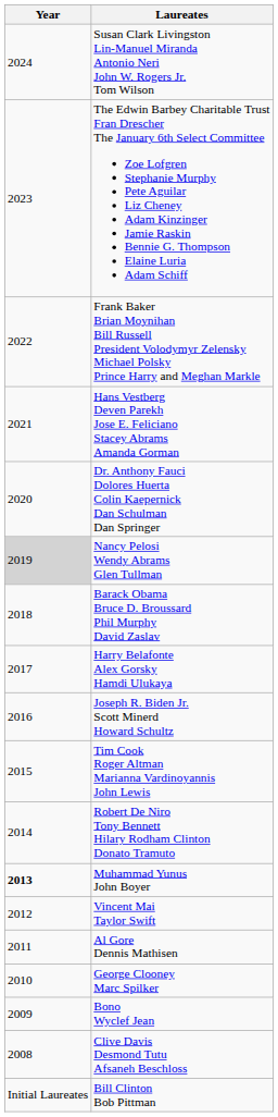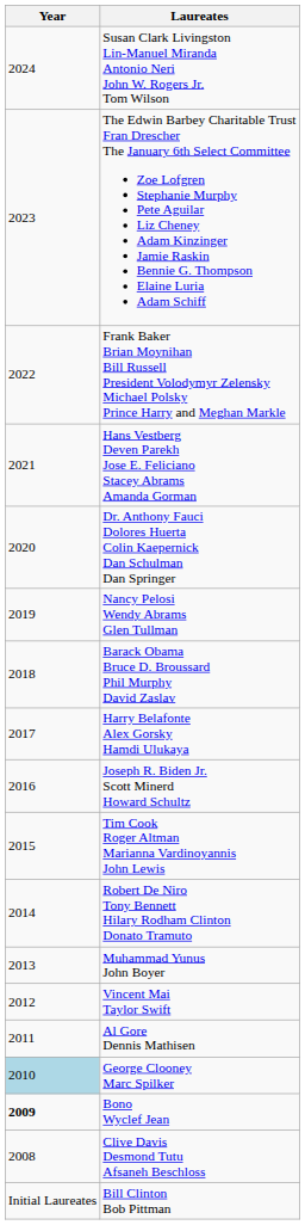Nancy Pelosi Wendy Abrams Glen Tullman | Year: lightgrey background -> no background
Muhammad Yunus John Boyer | Year: bold -> normal
George Clooney Marc Spilker | Year: no background -> lightblue background
Bono Wyclef Jean | Year: normal -> bold
